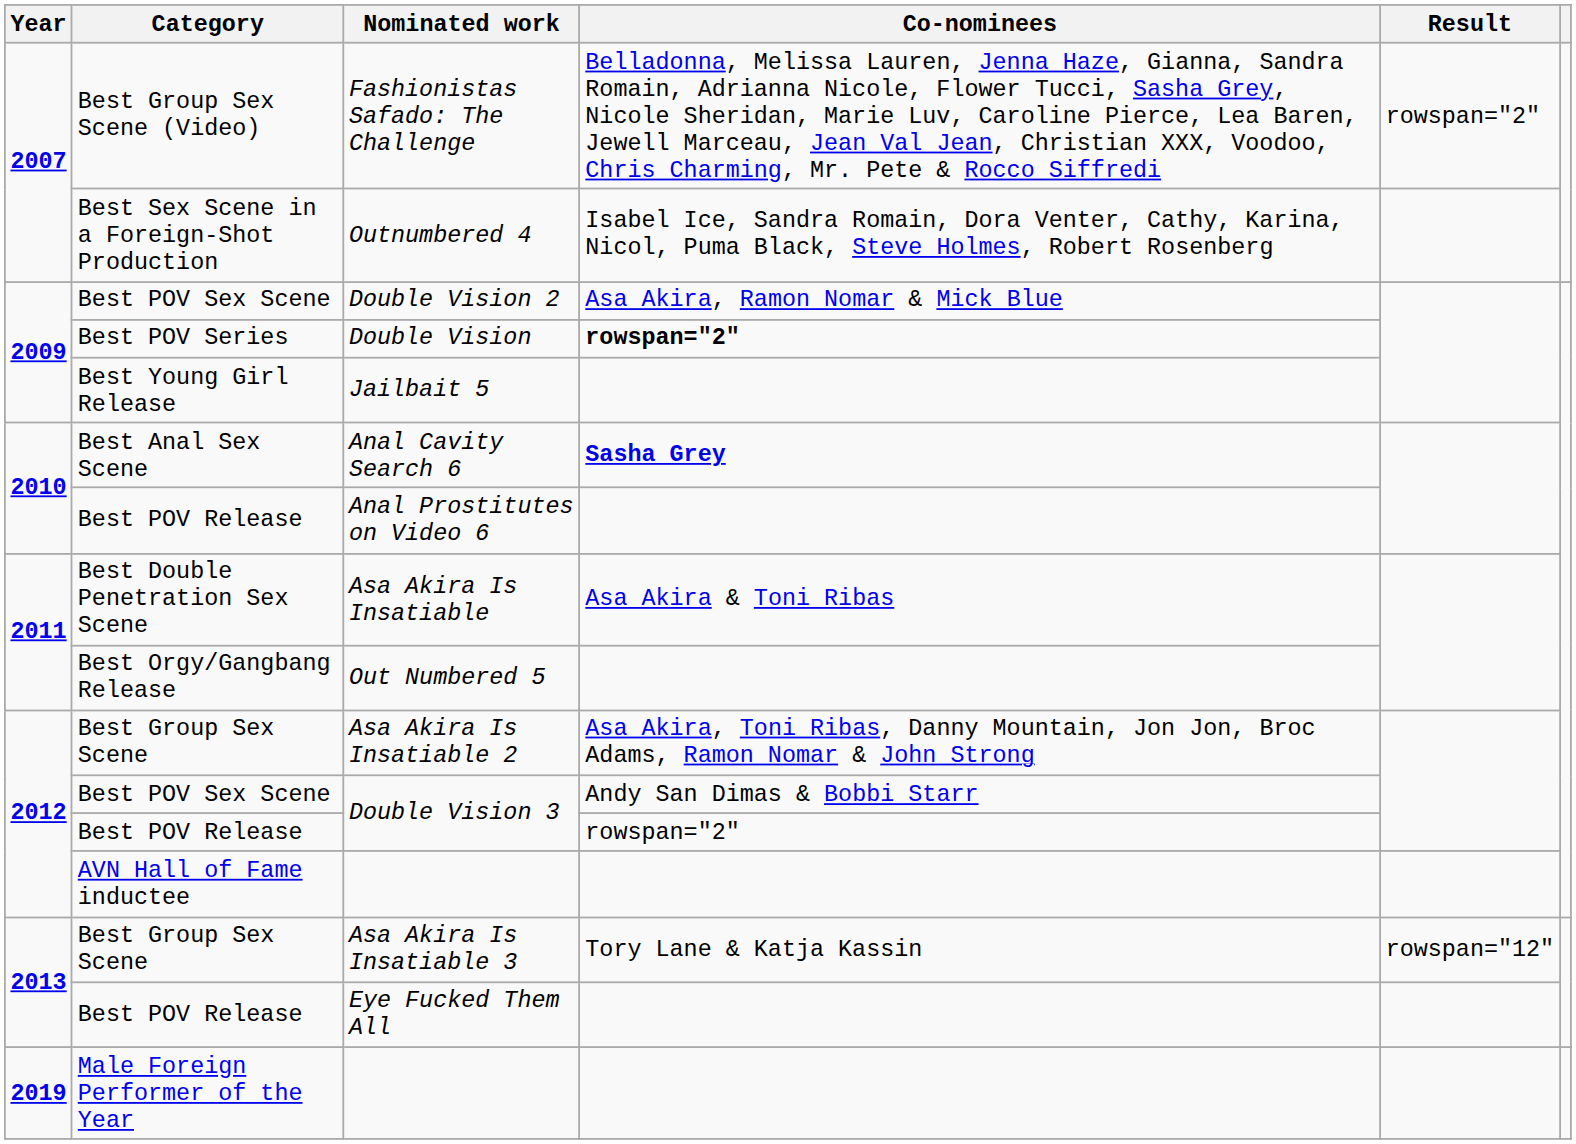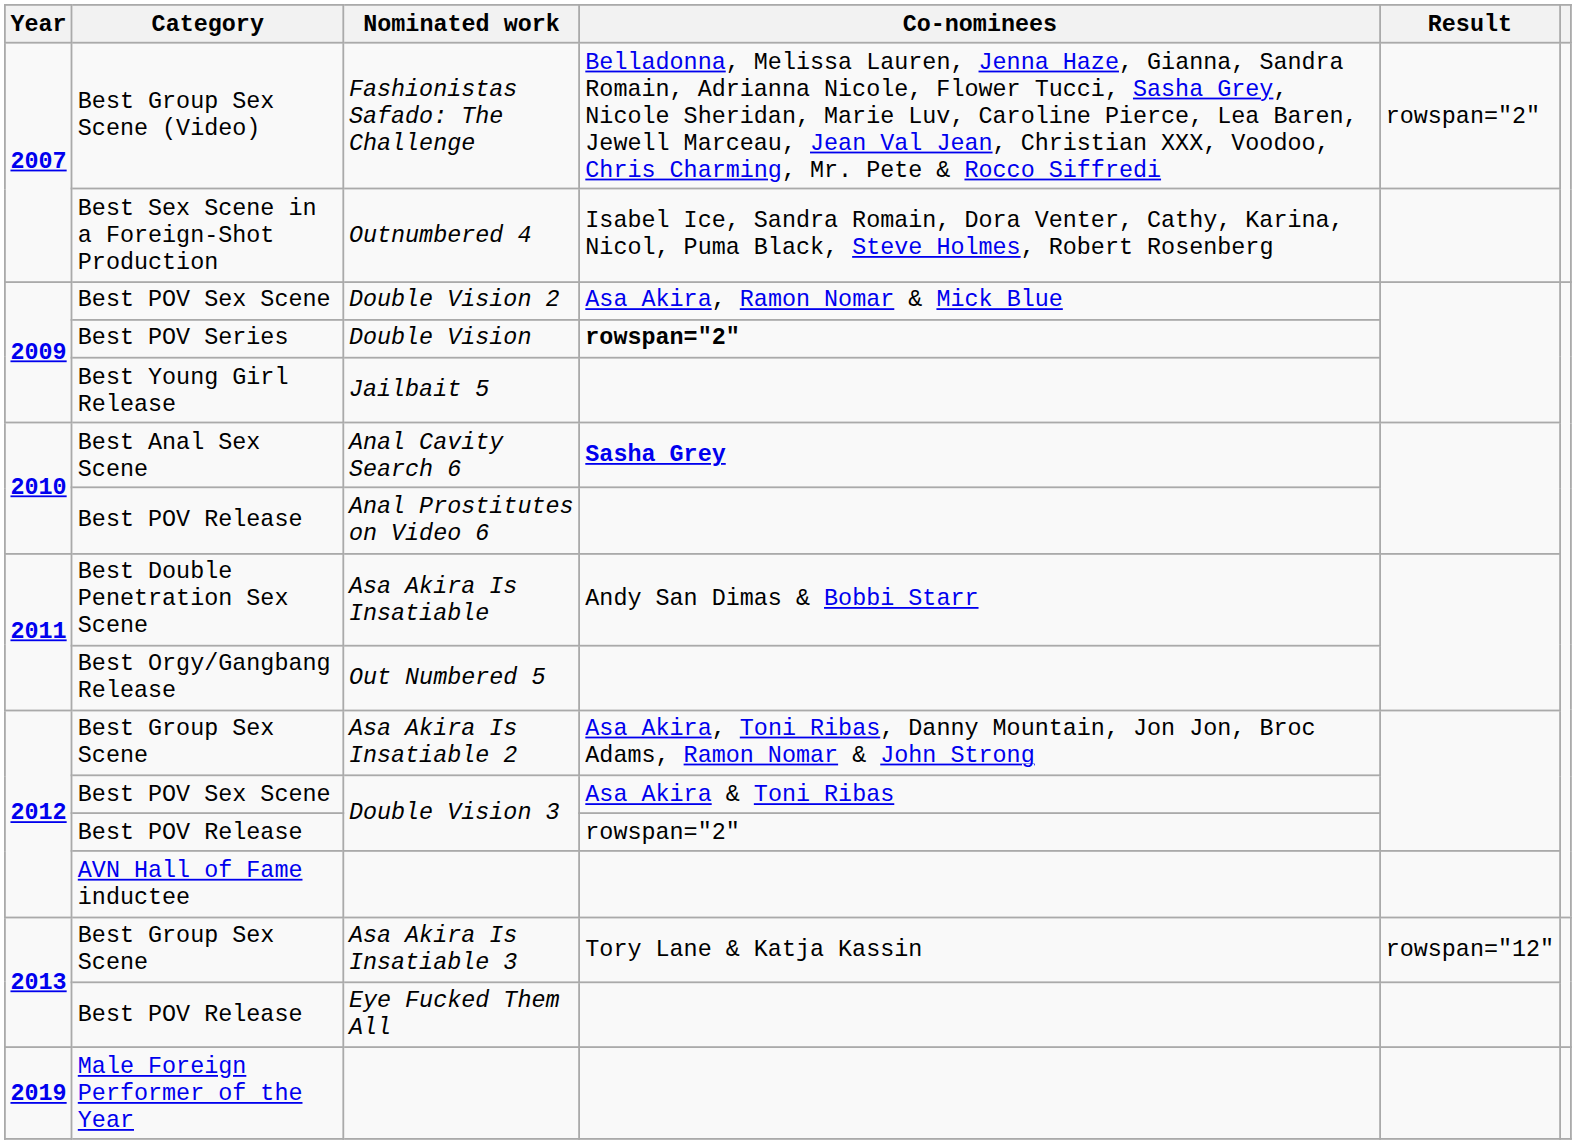Asa Akira Is Insatiable | Co-nominees: Asa Akira & Toni Ribas -> Andy San Dimas & Bobbi Starr
Best POV Sex Scene / Double Vision 3 | Co-nominees: Andy San Dimas & Bobbi Starr -> Asa Akira & Toni Ribas
